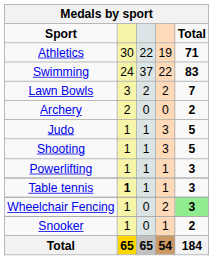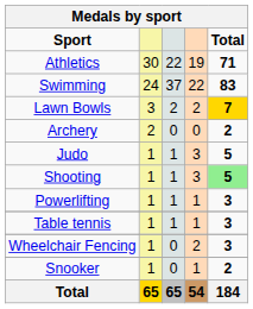Lawn Bowls | Total: no background -> gold background
Shooting | Total: no background -> lightgreen background
Table tennis | column 2: bold -> normal
Wheelchair Fencing | Total: lightgreen background -> no background
